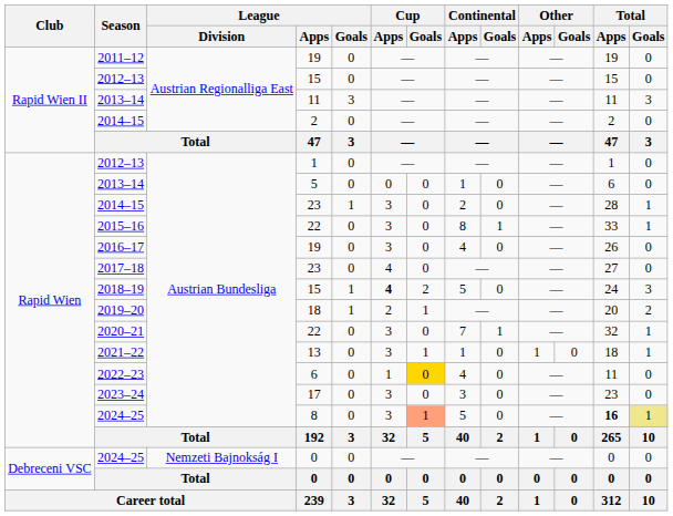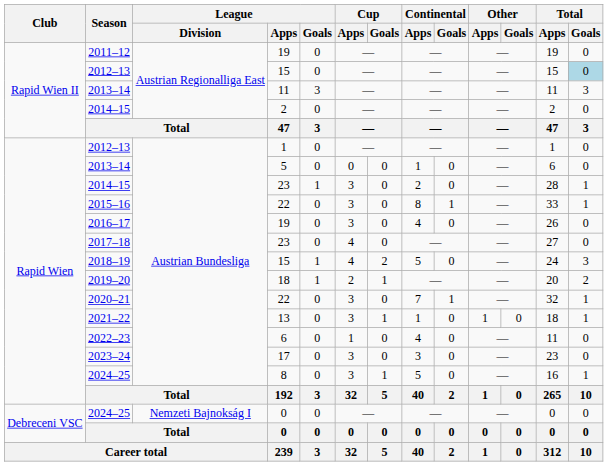2012–13 / 15 | Total / Goals: no background -> lightblue background
2018–19 | Cup / Apps: bold -> normal
2022–23 | Cup / Goals: gold background -> no background
2024–25 / 8 | Cup / Goals: lightsalmon background -> no background
2024–25 / 8 | Total / Apps: bold -> normal
2024–25 / 8 | Total / Goals: khaki background -> no background
